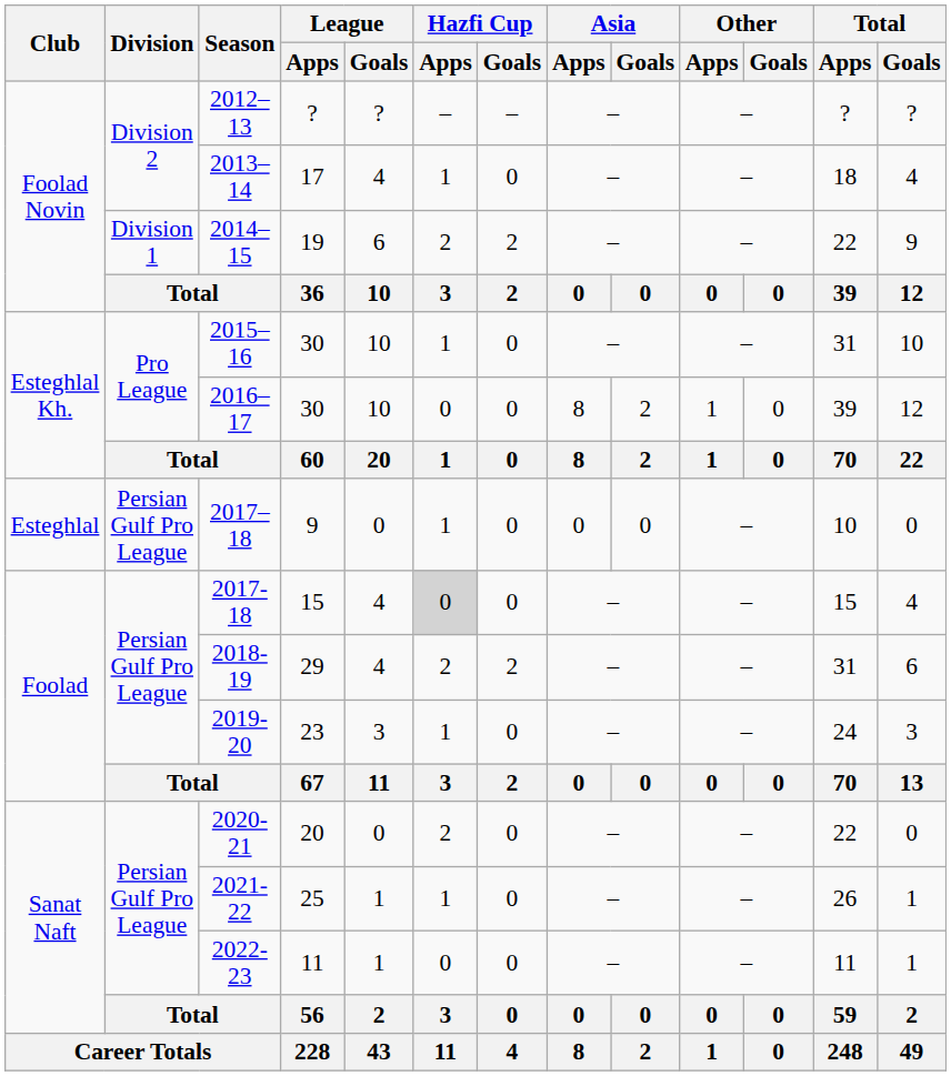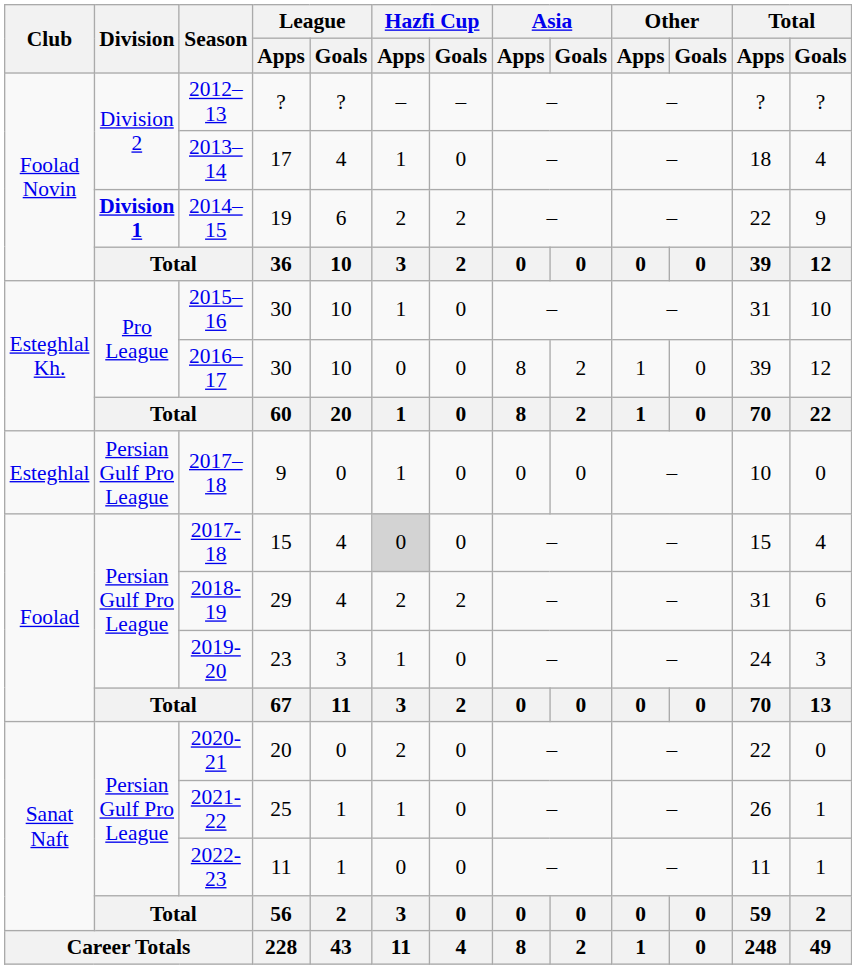2014–15 | Division: normal -> bold
